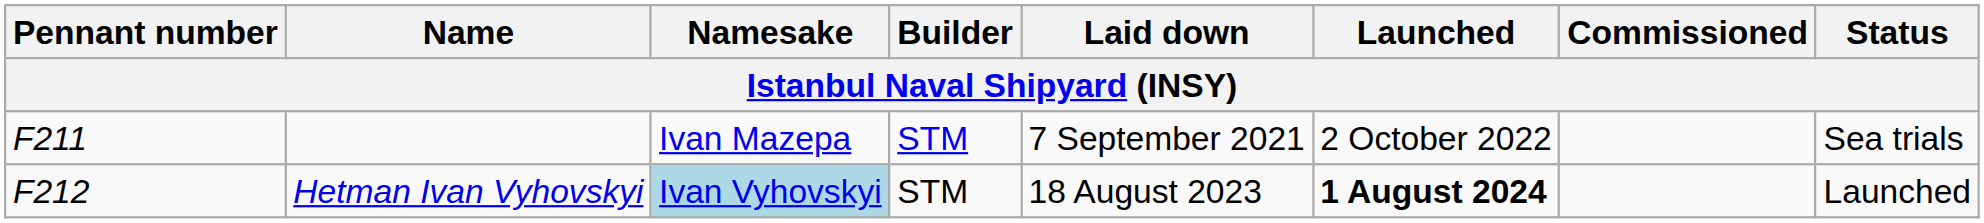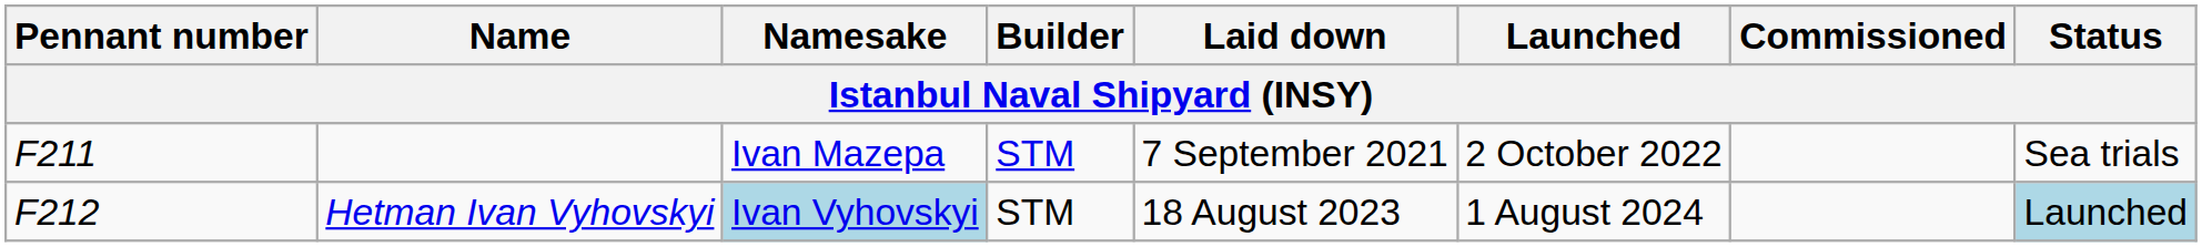Hetman Ivan Vyhovskyi | Launched: bold -> normal
Hetman Ivan Vyhovskyi | Status: no background -> lightblue background
